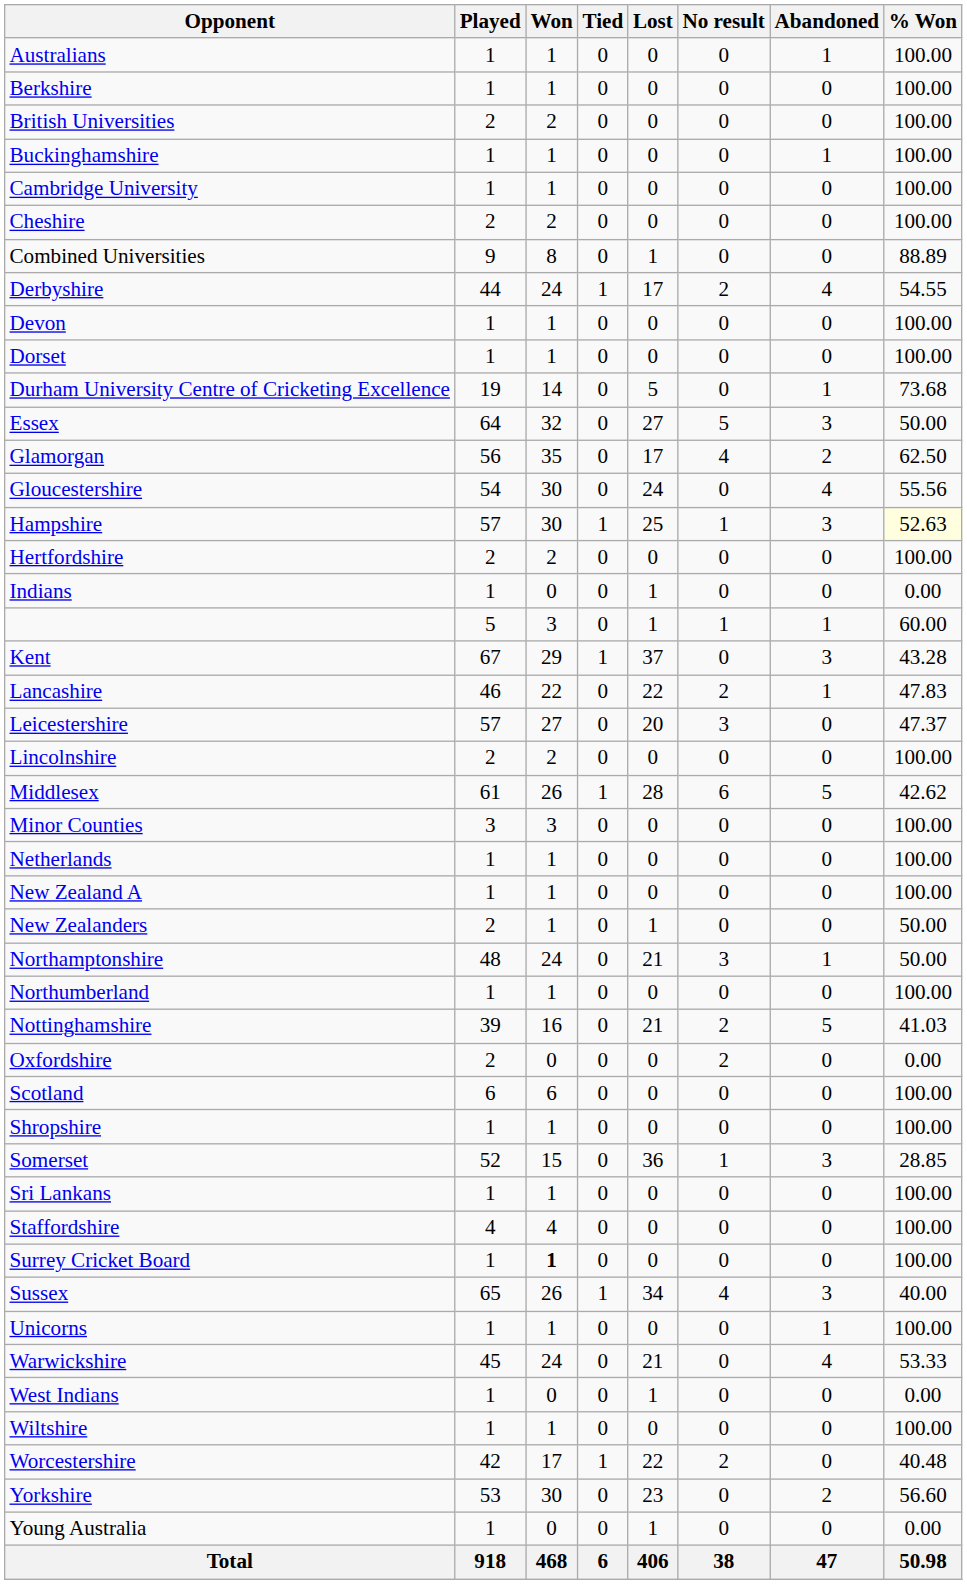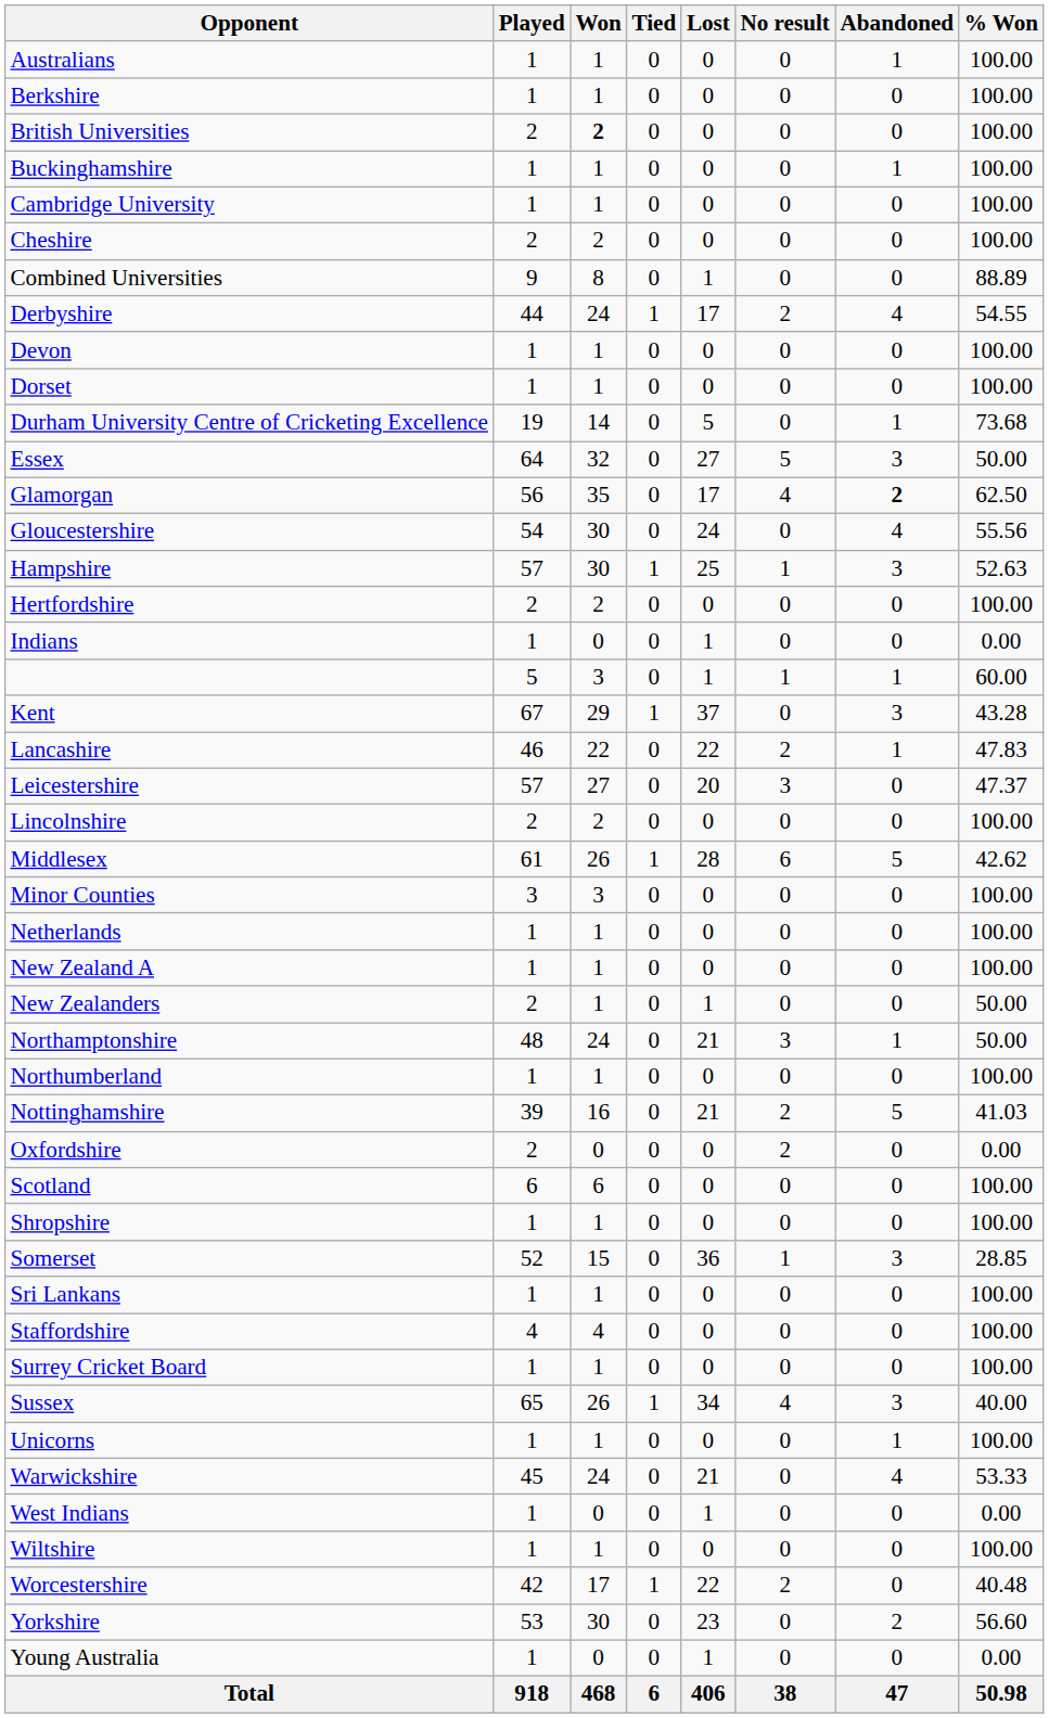British Universities | Won: normal -> bold
Glamorgan | Abandoned: normal -> bold
Hampshire | % Won: lightyellow background -> no background
Surrey Cricket Board | Won: bold -> normal
